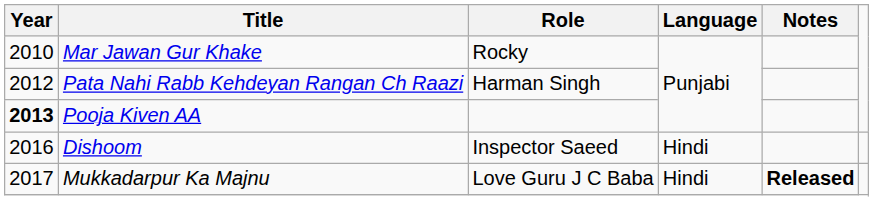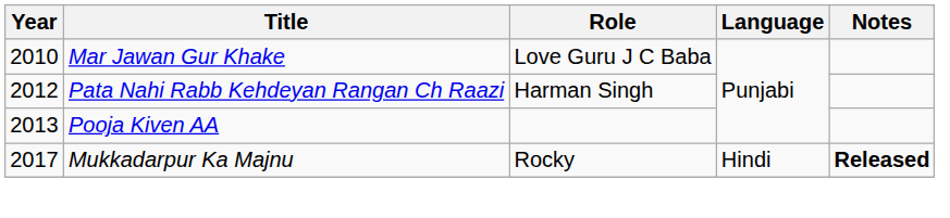Mar Jawan Gur Khake | Role: Rocky -> Love Guru J C Baba
Pooja Kiven AA | Year: bold -> normal
- row: 2016 | Dishoom | Inspector Saeed | Hindi
Mukkadarpur Ka Majnu | Role: Love Guru J C Baba -> Rocky
